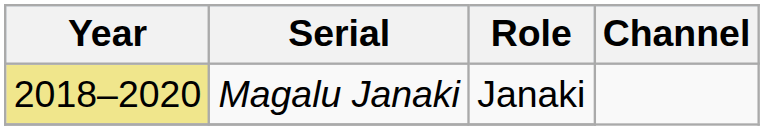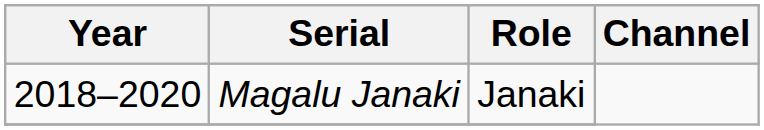Magalu Janaki | Year: khaki background -> no background
